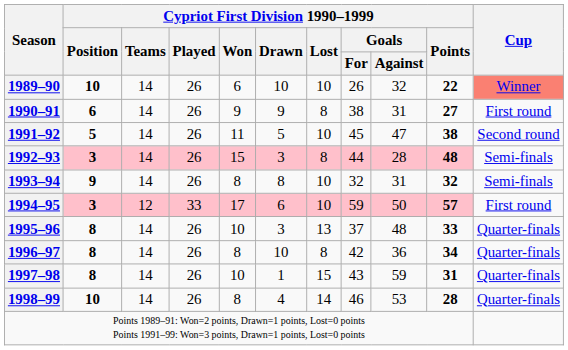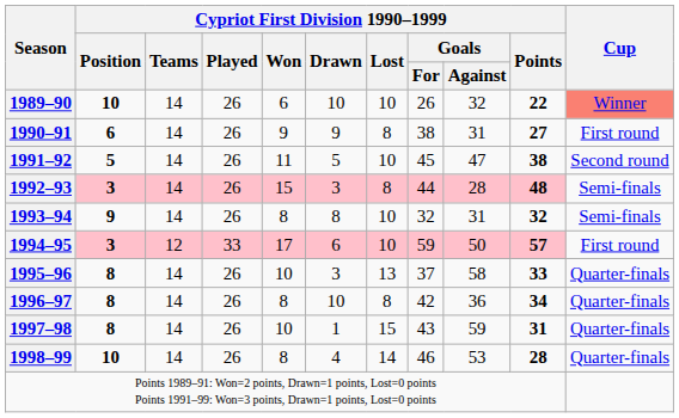1995–96 | Cypriot First Division 1990–1999 / Goals / Against: 48 -> 58
